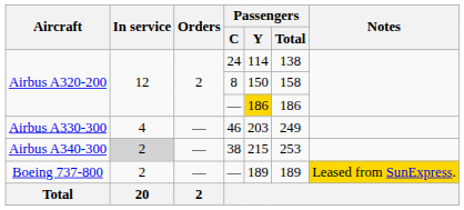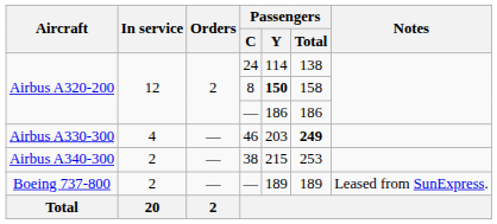8 | Passengers / Y: normal -> bold
Airbus A320-200 / — | Passengers / Y: gold background -> no background
46 | Passengers / Total: normal -> bold
38 | In service: lightgrey background -> no background
Boeing 737-800 / — | Notes: gold background -> no background
